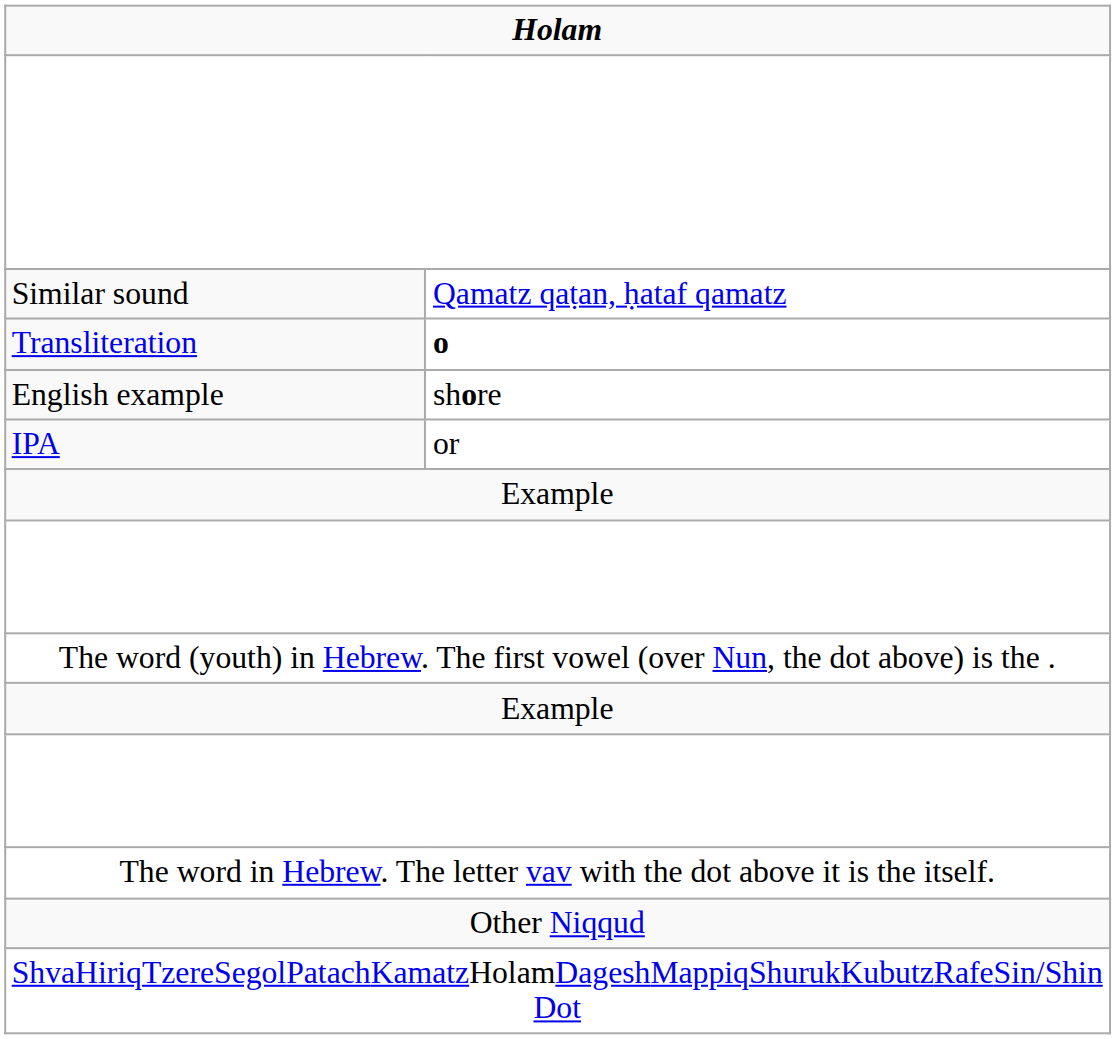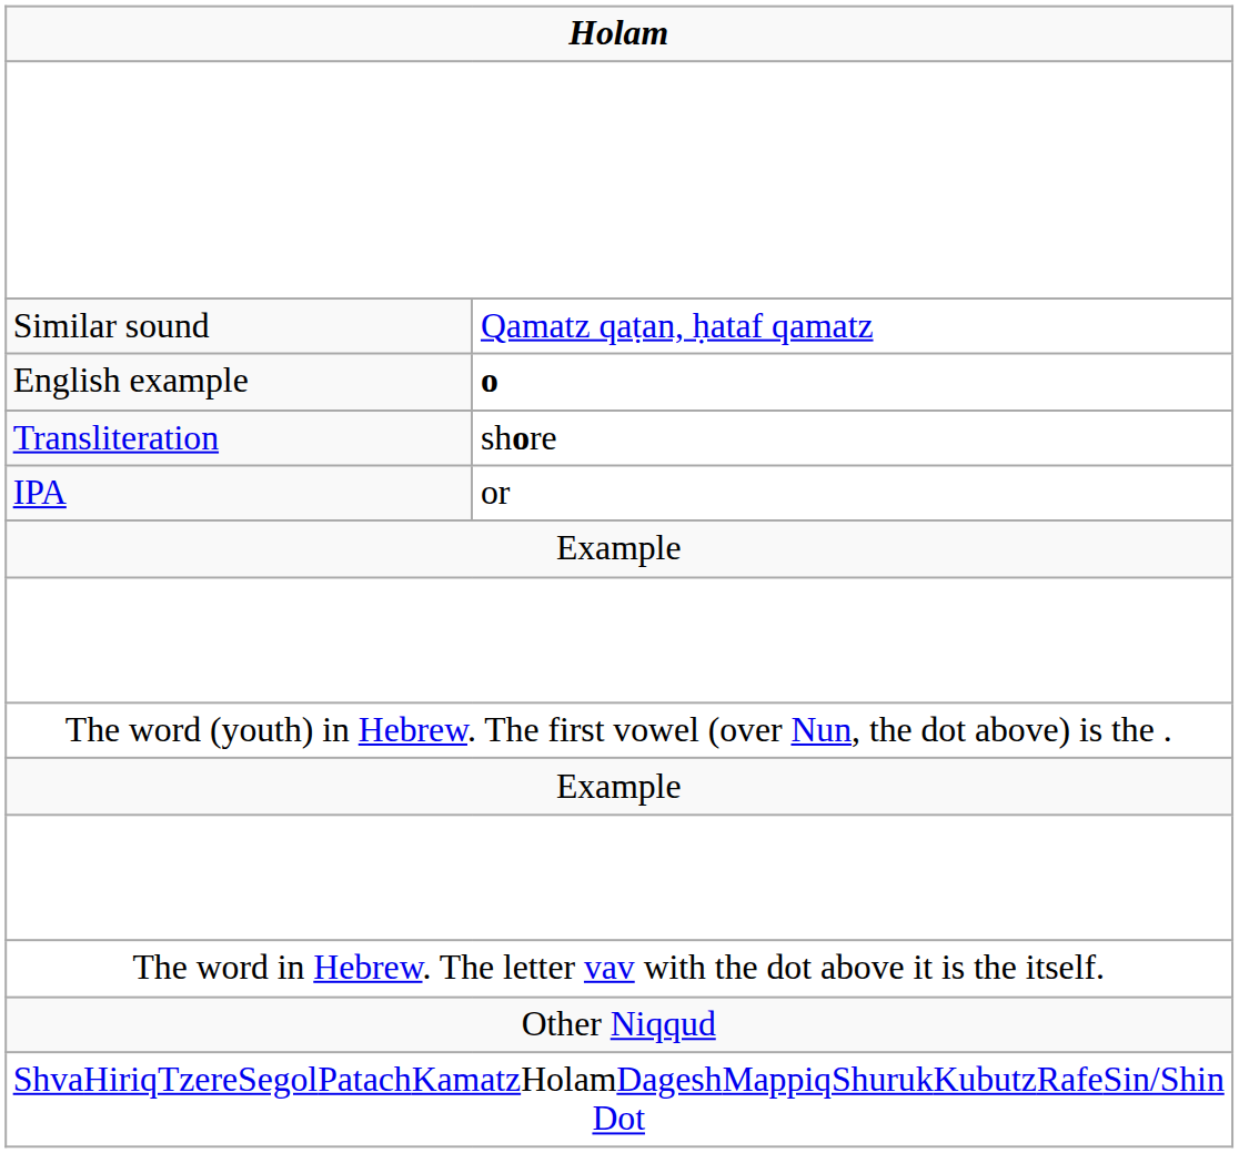row 4 | column 1: Transliteration -> English example
row 5 | column 1: English example -> Transliteration
